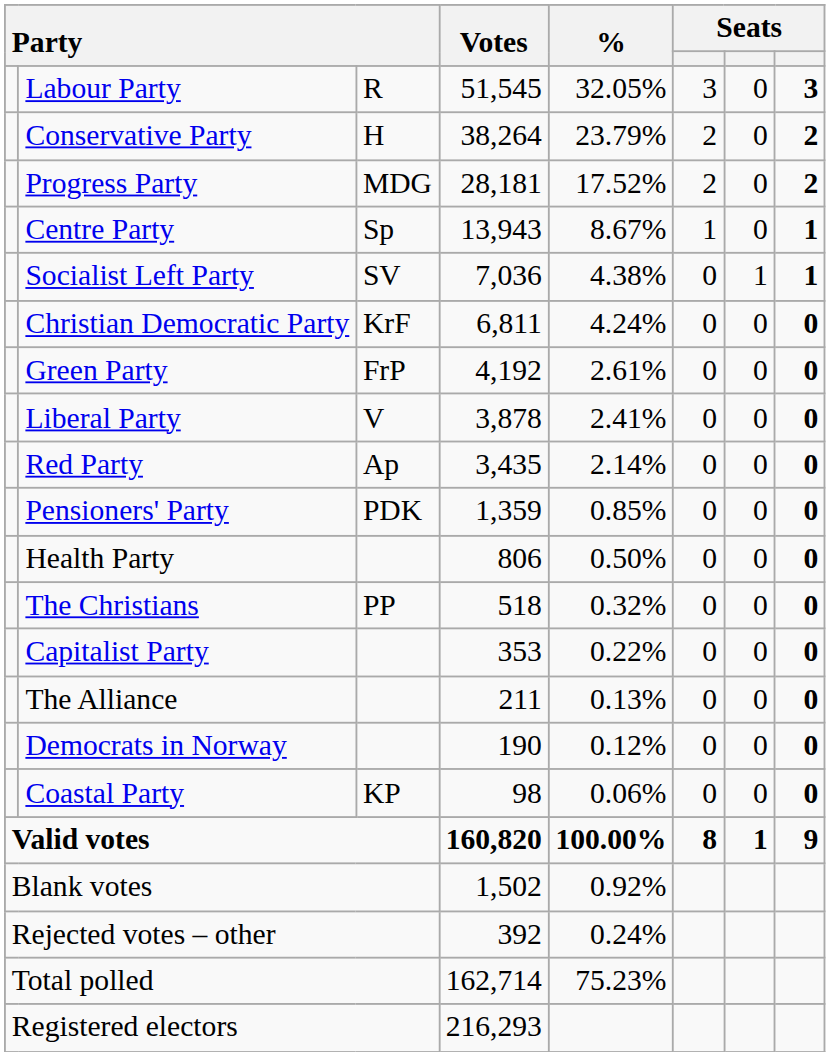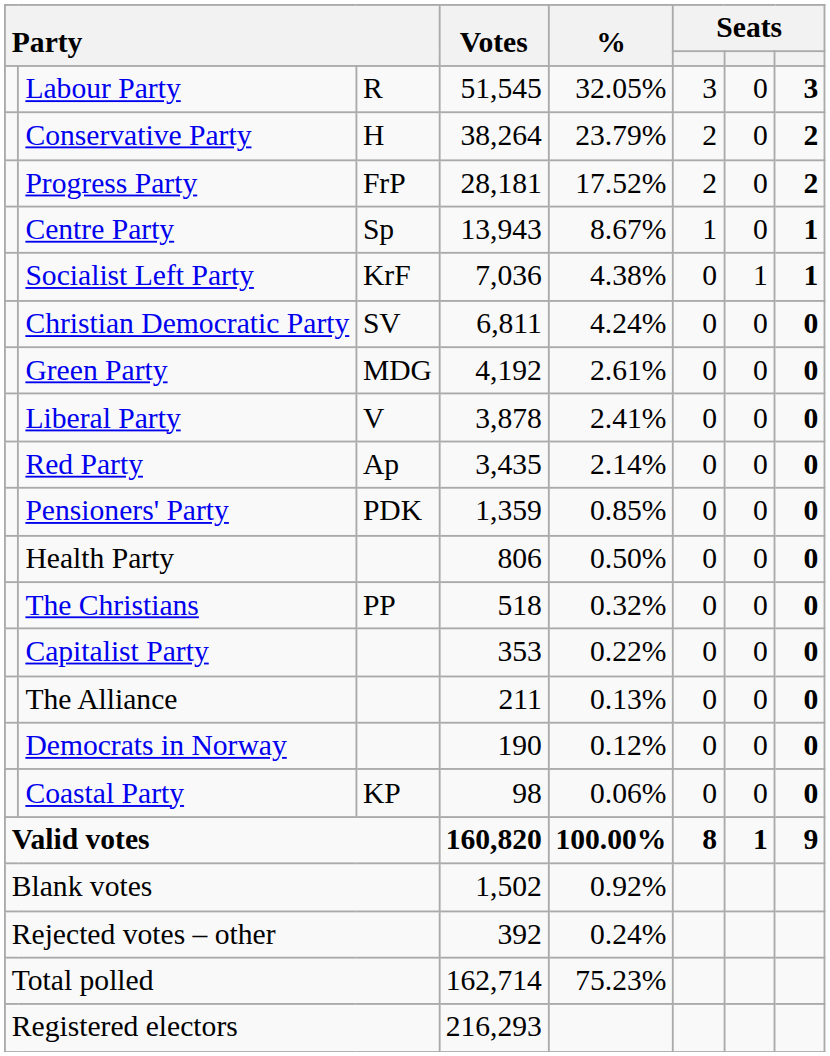Progress Party | column 3: MDG -> FrP
Socialist Left Party | column 3: SV -> KrF
Christian Democratic Party | column 3: KrF -> SV
Green Party | column 3: FrP -> MDG
